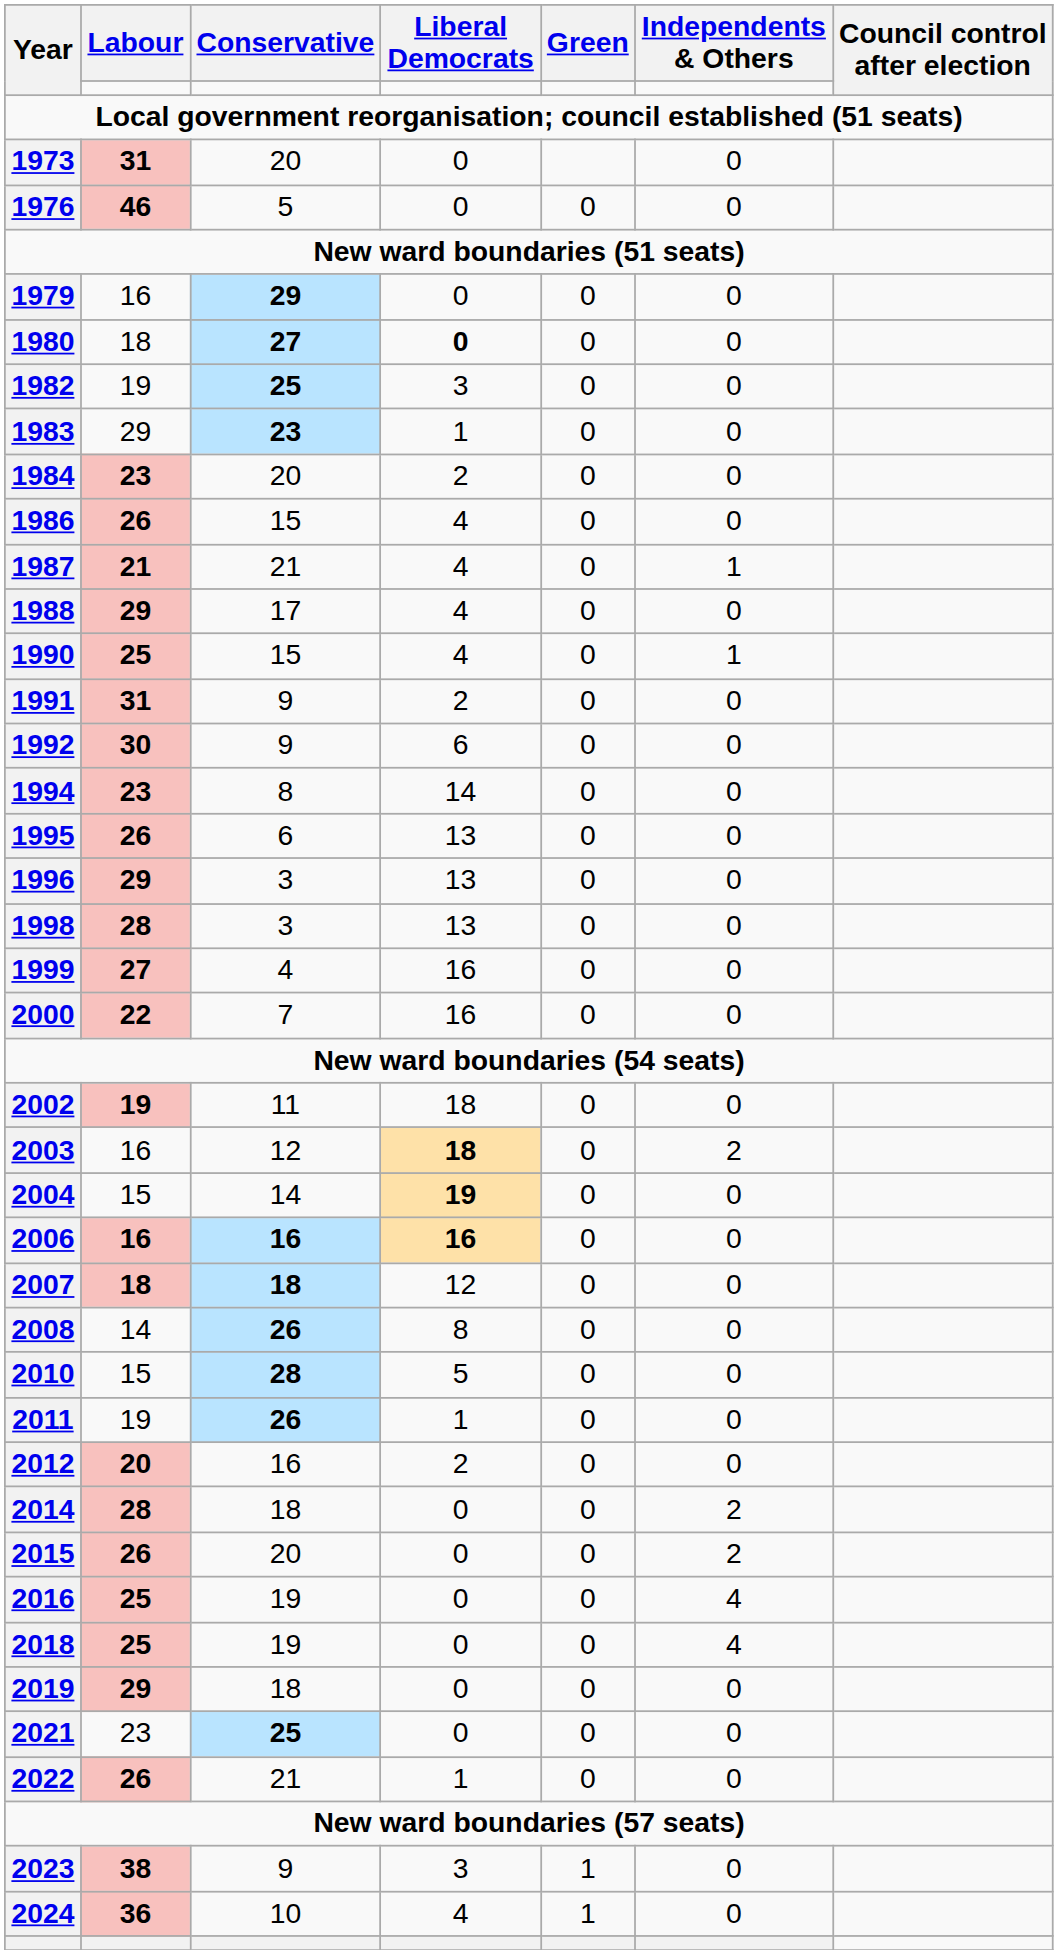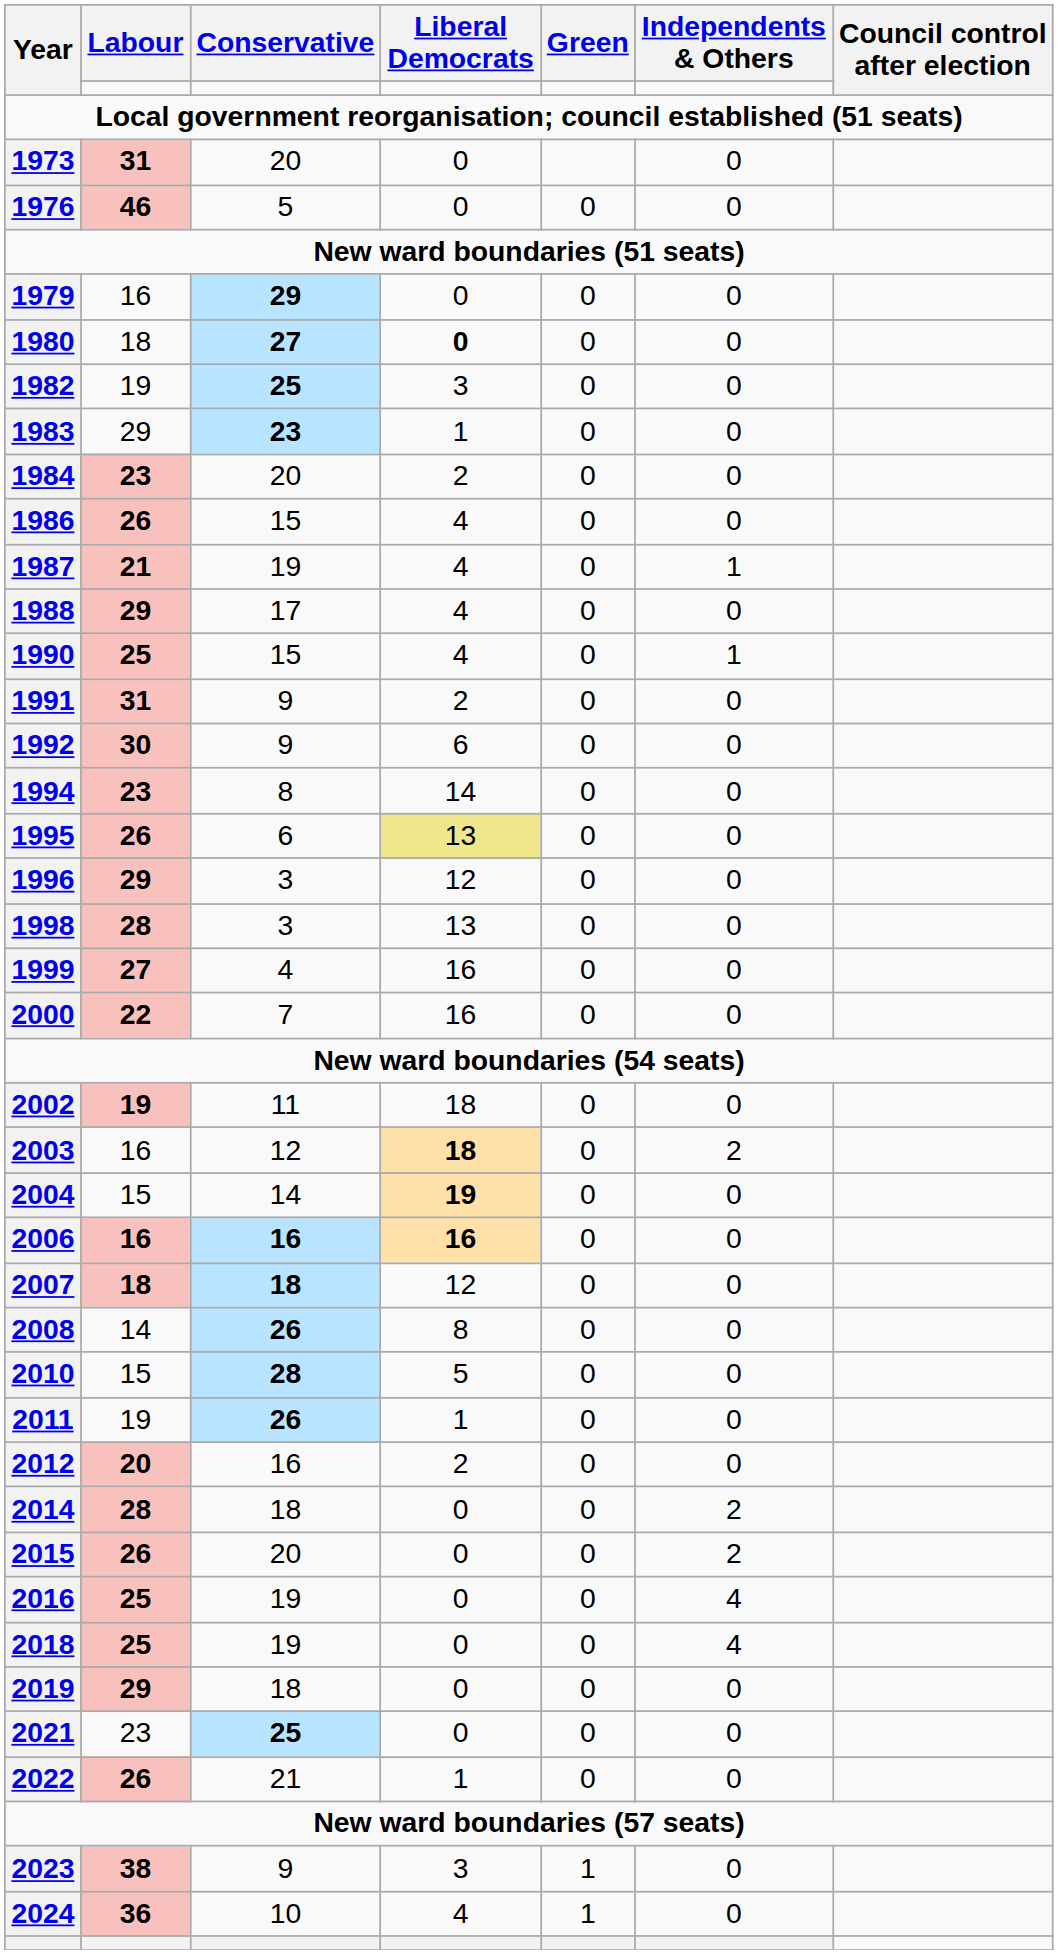1987 | Conservative: 21 -> 19
1995 | Liberal Democrats: no background -> khaki background
1996 | Liberal Democrats: 13 -> 12
